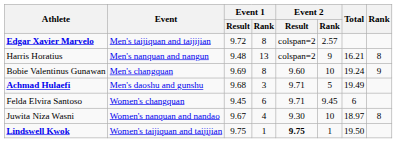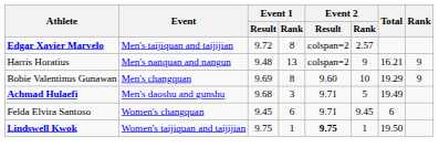Harris Horatius | Rank: 8 -> 9
Bobie Valentinus Gunawan | Total: 19.24 -> 19.29
- row: Juwita Niza Wasni | Women's nanquan and nandao | 9.67 | 4 | 9.30 | 10 | 18.97 | 8
